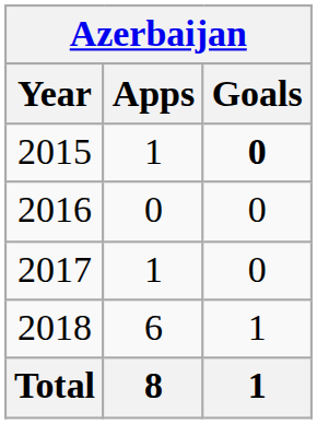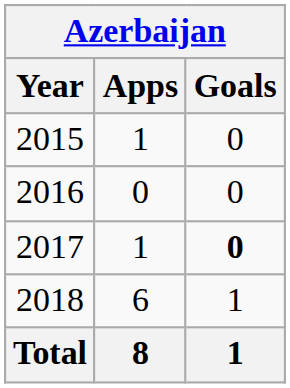2015 | Goals: bold -> normal
2017 | Goals: normal -> bold
